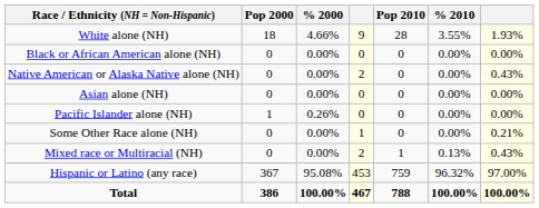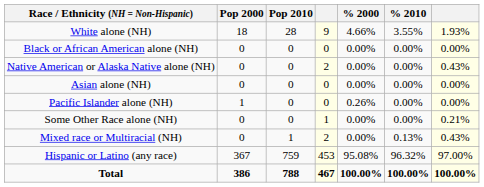columns swapped: Pop 2010 <-> % 2000
